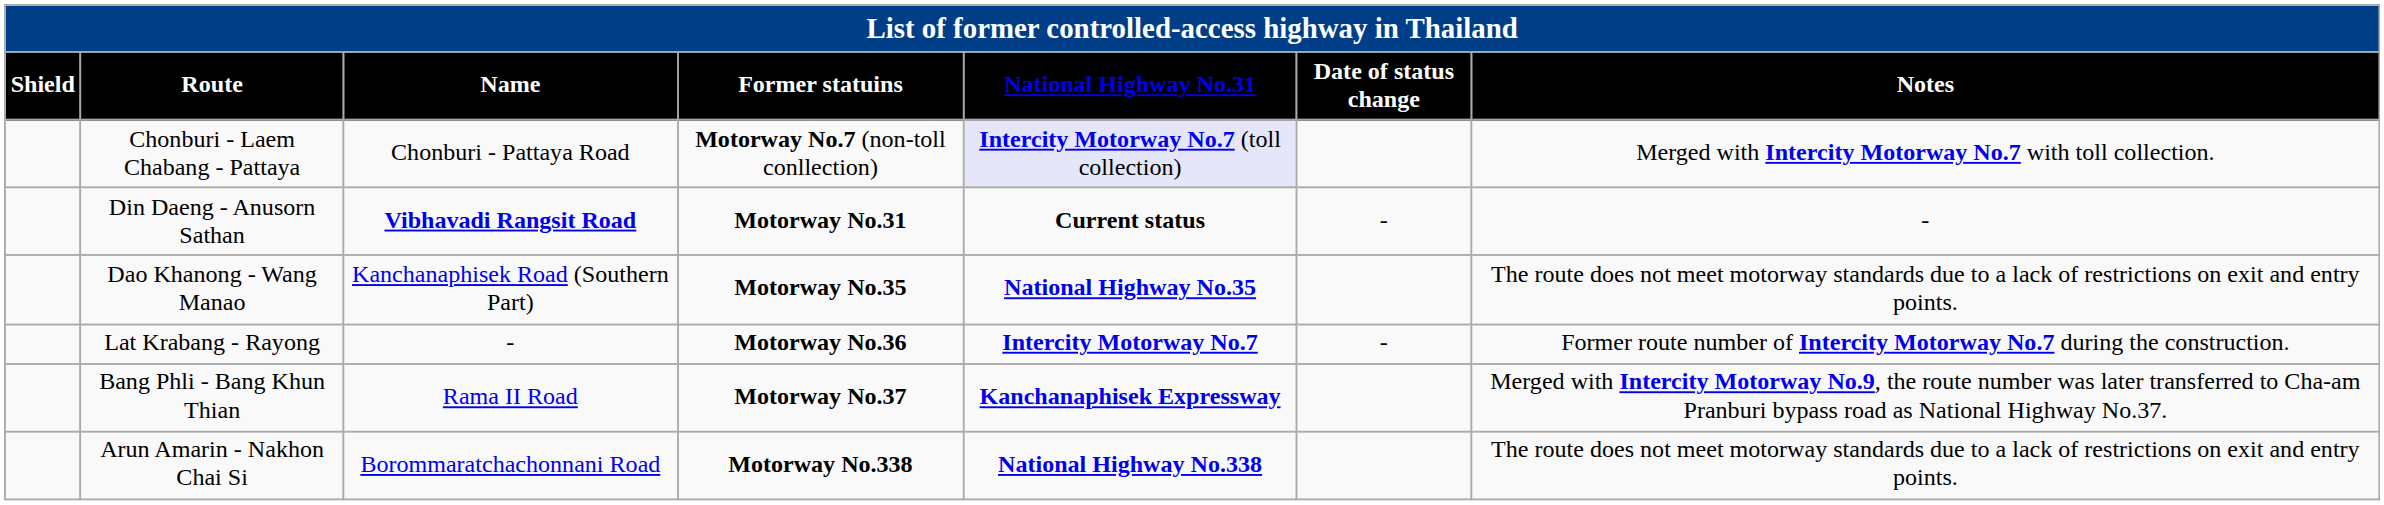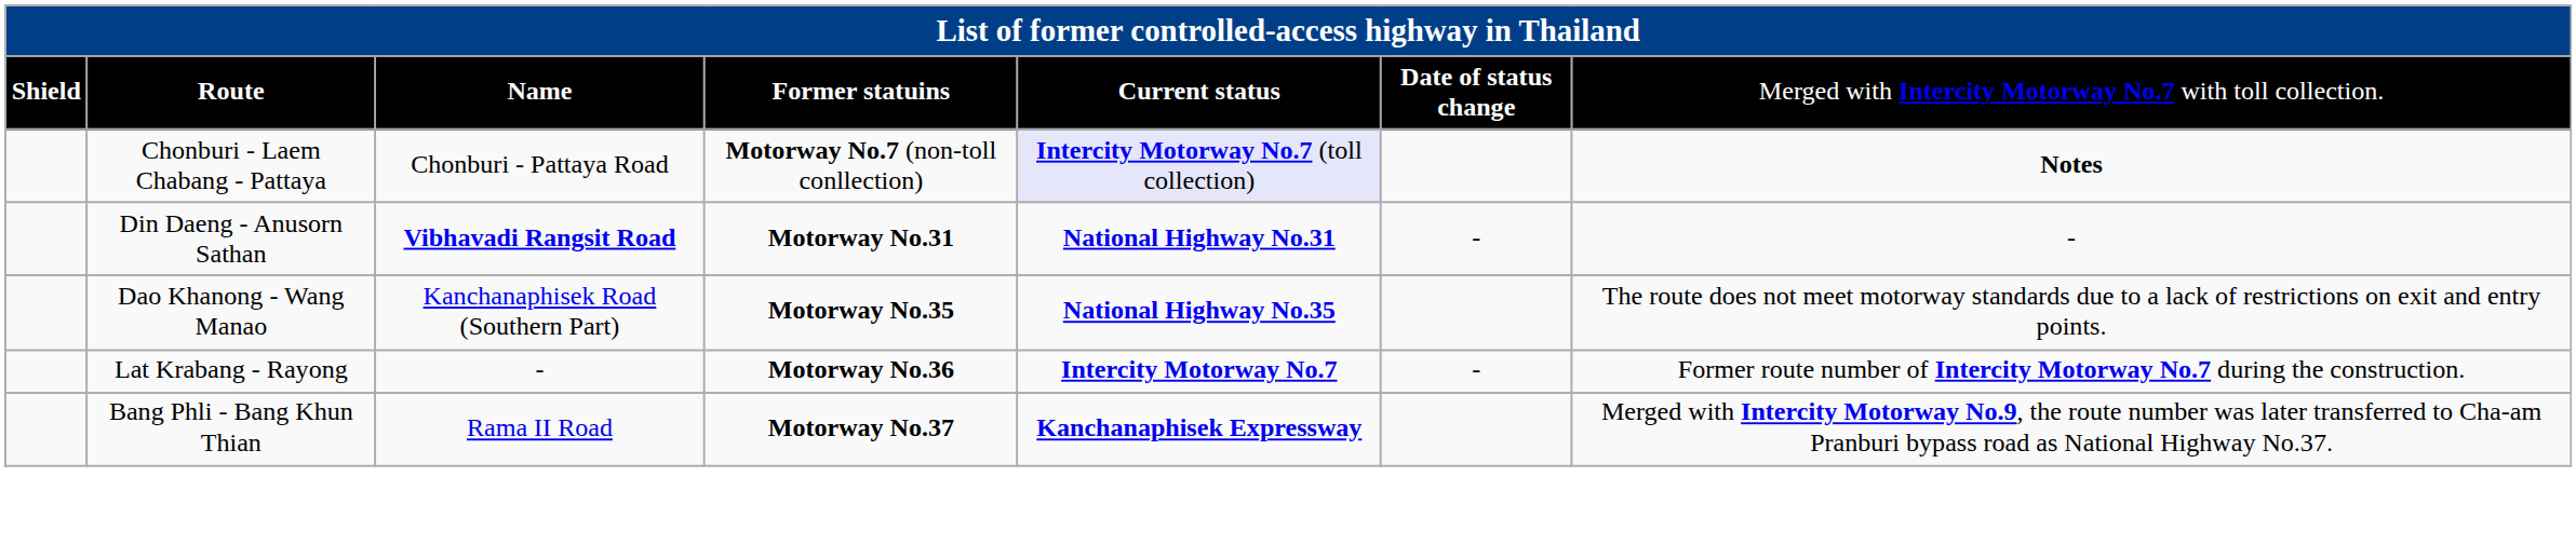Route | column 5: National Highway No.31 -> Current status
Route | column 7: Notes -> Merged with Intercity Motorway No.7 with toll collection.
Chonburi - Laem Chabang - Pattaya | column 7: Merged with Intercity Motorway No.7 with toll collection. -> Notes
Din Daeng - Anusorn Sathan | column 5: Current status -> National Highway No.31
- row: Arun Amarin - Nakhon Chai Si | Borommaratchachonnani Road | Motorway No.338 | National Highway No.338 | The route does not meet motorway standards due to a lack of restrictions on exit and entry points.
